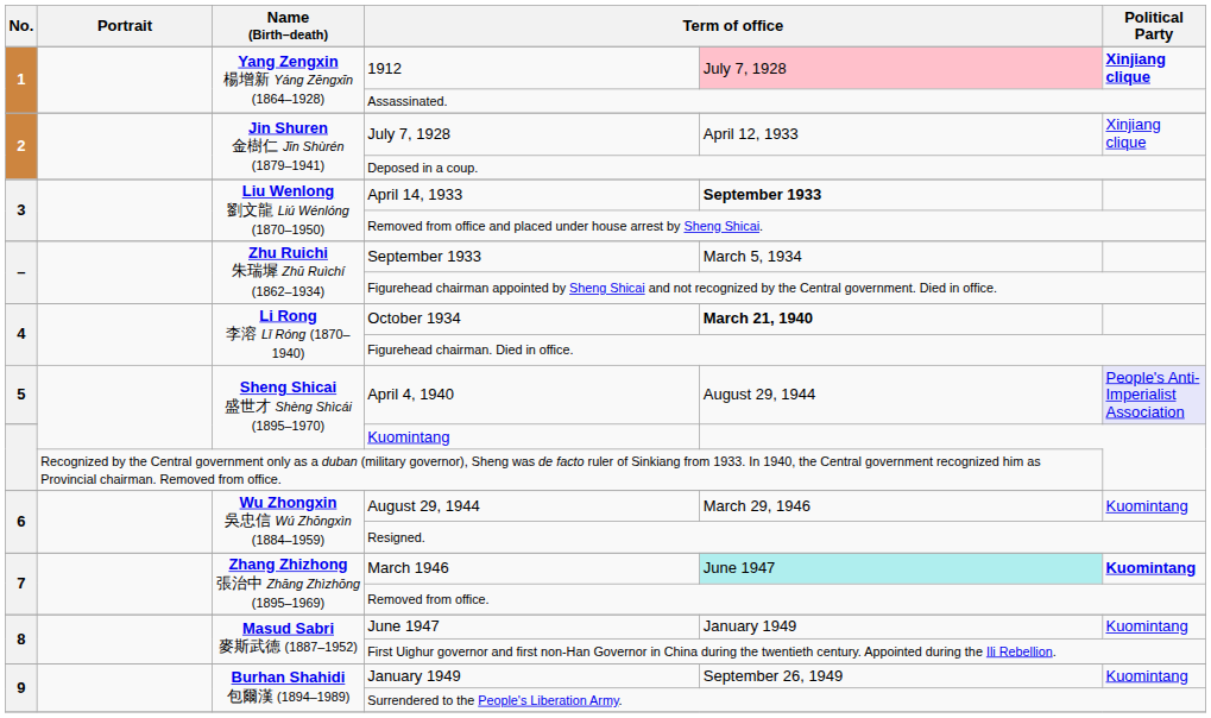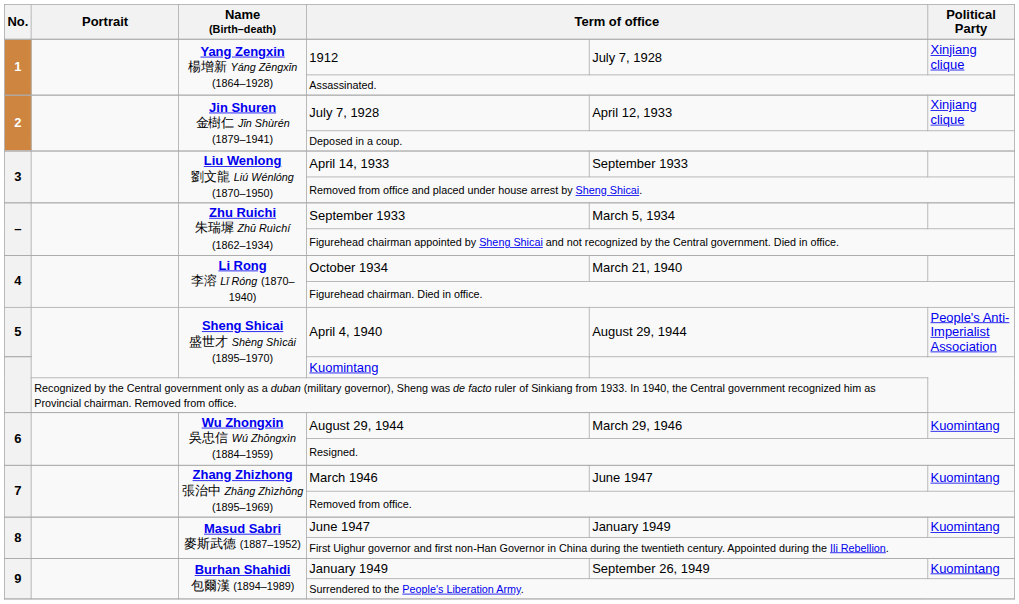1912 | column 5: pink background -> no background
1912 | Political Party: bold -> normal
April 14, 1933 | column 5: bold -> normal
October 1934 | column 5: bold -> normal
5 / April 4, 1940 | Political Party: lavender background -> no background
March 1946 | column 5: paleturquoise background -> no background
March 1946 | Political Party: bold -> normal
